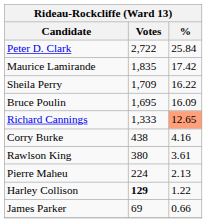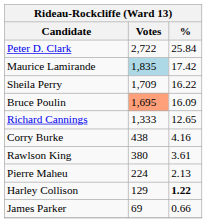Maurice Lamirande | Votes: no background -> lightblue background
Bruce Poulin | Votes: no background -> lightsalmon background
Richard Cannings | %: lightsalmon background -> no background
Harley Collison | Votes: bold -> normal
Harley Collison | %: normal -> bold
